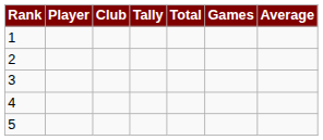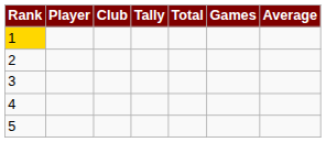1 | Rank: no background -> gold background
